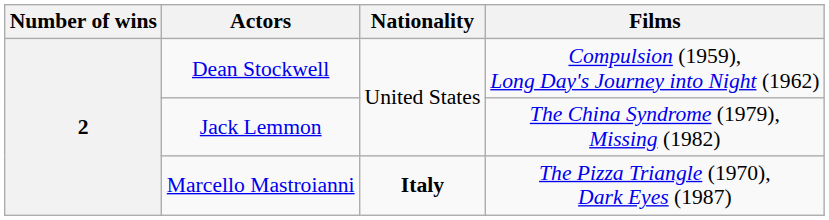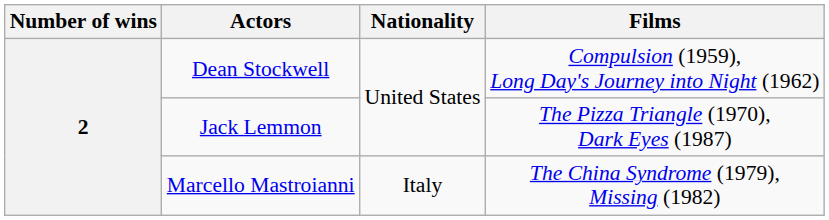Jack Lemmon | Films: The China Syndrome (1979), Missing (1982) -> The Pizza Triangle (1970), Dark Eyes (1987)
Marcello Mastroianni | Nationality: bold -> normal
Marcello Mastroianni | Films: The Pizza Triangle (1970), Dark Eyes (1987) -> The China Syndrome (1979), Missing (1982)
